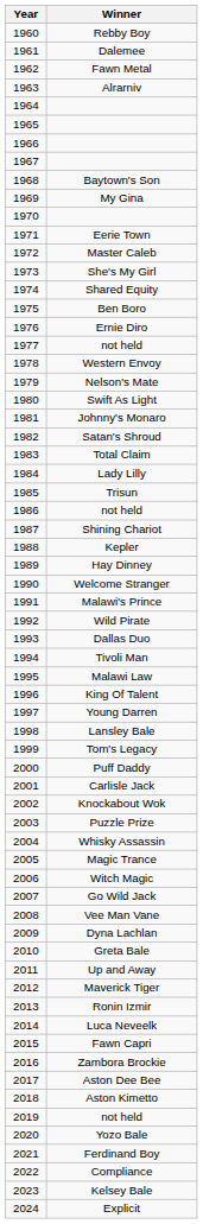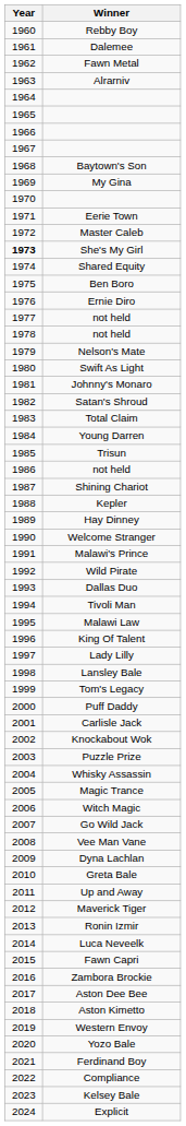row 15 | Year: normal -> bold
row 20 | Winner: Western Envoy -> not held
row 26 | Winner: Lady Lilly -> Young Darren
row 39 | Winner: Young Darren -> Lady Lilly
row 61 | Winner: not held -> Western Envoy
